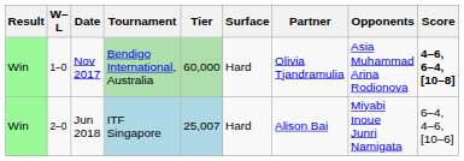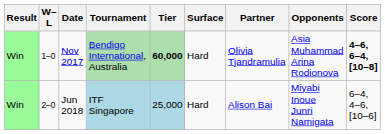Nov 2017 | Tier: normal -> bold
Jun 2018 | Tier: 25,007 -> 25,000
